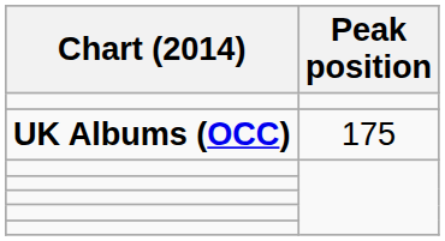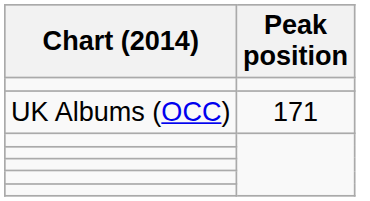row 3 | Chart (2014): bold -> normal
row 3 | Peak position: 175 -> 171
